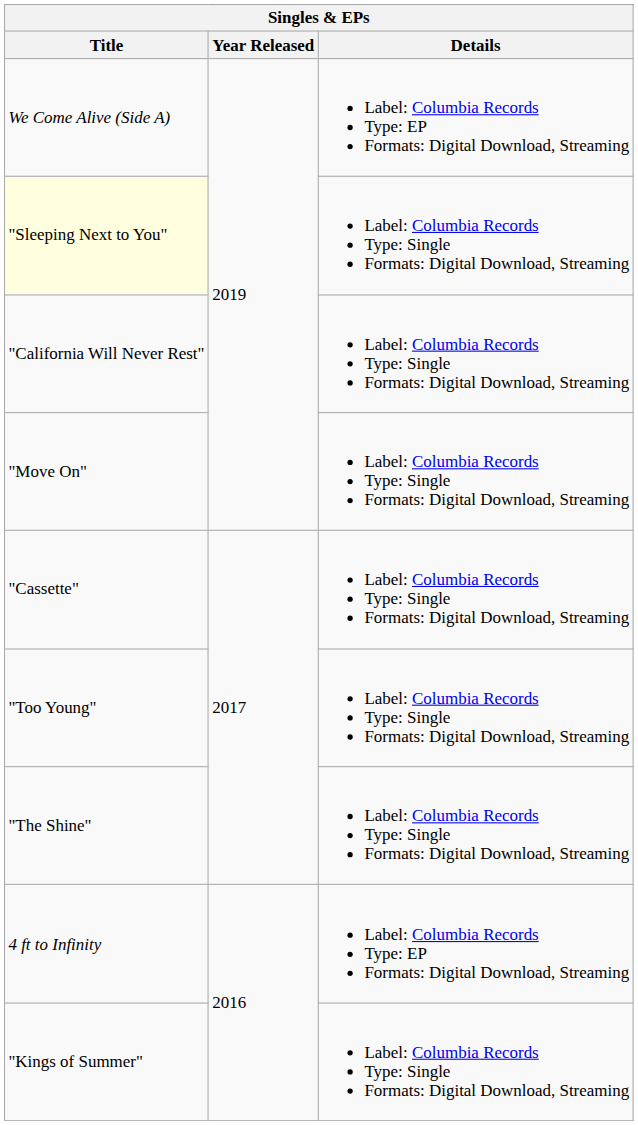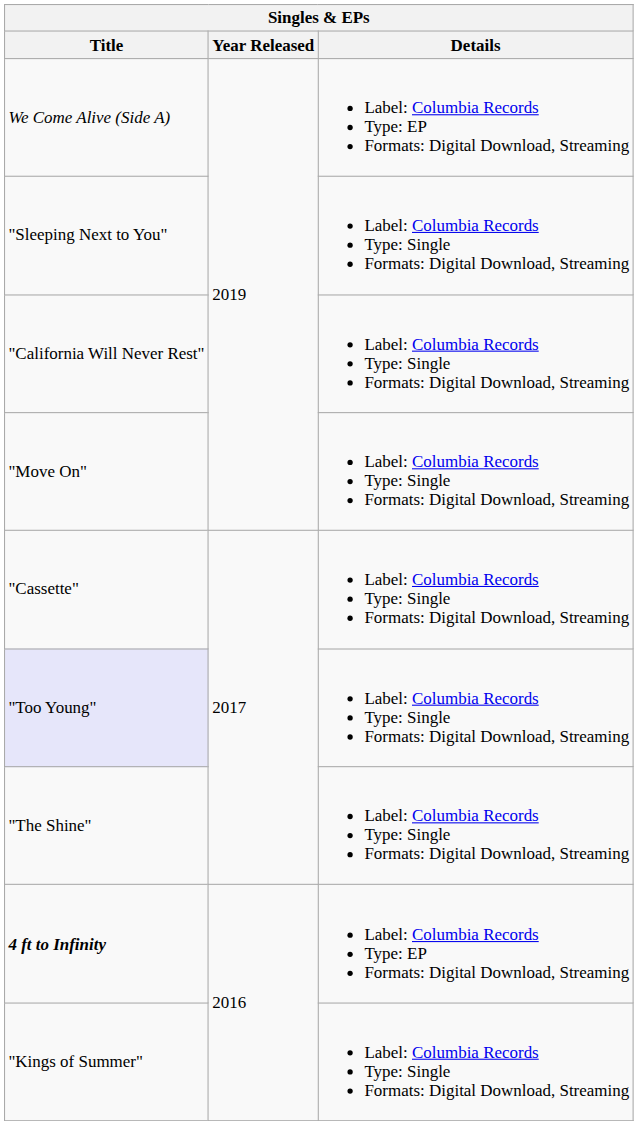"Sleeping Next to You" | Title: lightyellow background -> no background
"Too Young" | Title: no background -> lavender background
4 ft to Infinity | Title: normal -> bold
